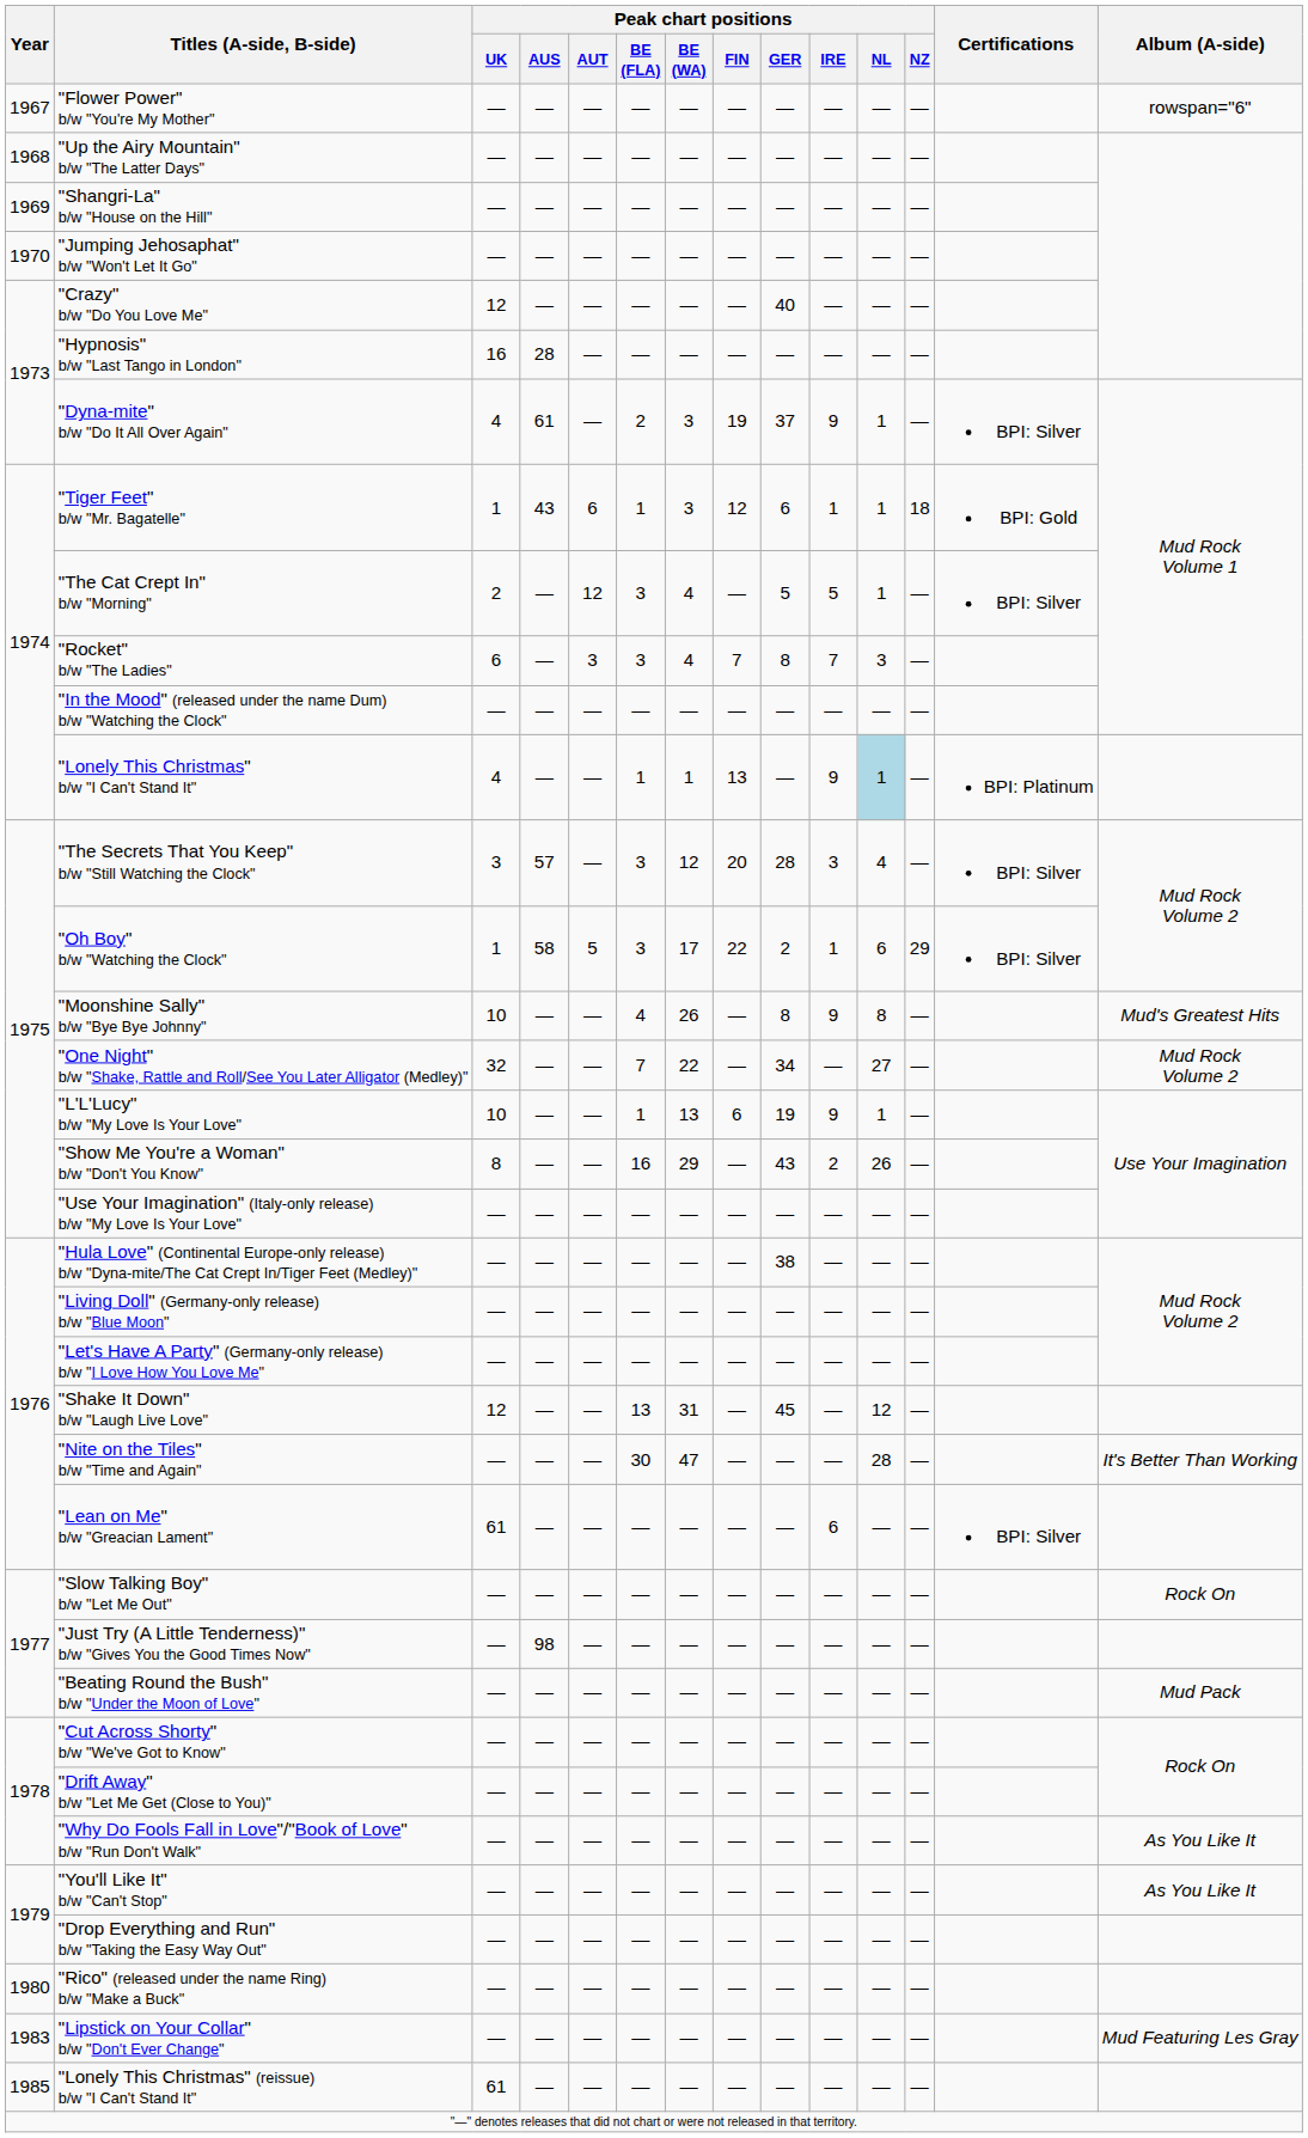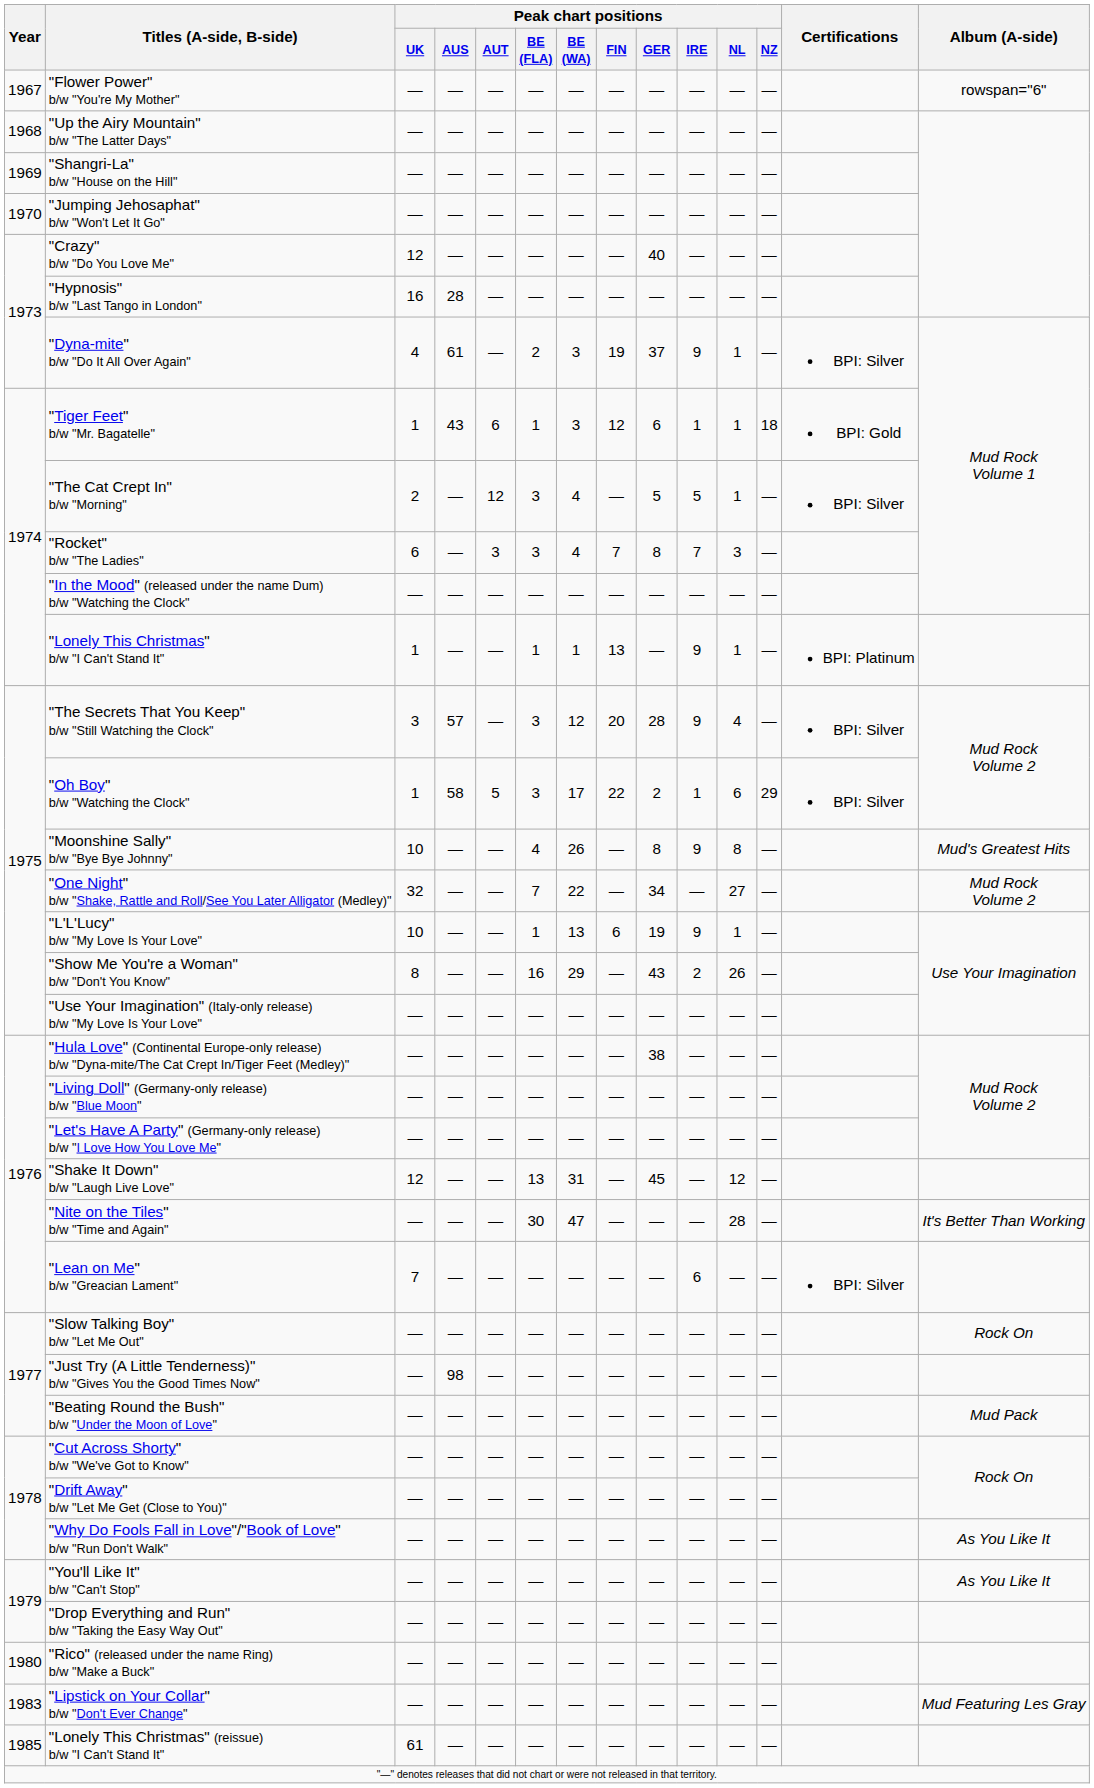"Lonely This Christmas" b/w "I Can't Stand It" | Peak chart positions / UK: 4 -> 1
"Lonely This Christmas" b/w "I Can't Stand It" | Peak chart positions / NL: lightblue background -> no background
"The Secrets That You Keep" b/w "Still Watching the Clock" | Peak chart positions / IRE: 3 -> 9
"Lean on Me" b/w "Greacian Lament" | Peak chart positions / UK: 61 -> 7
